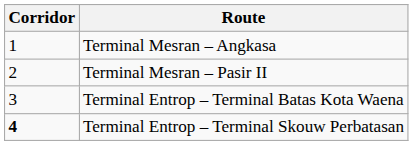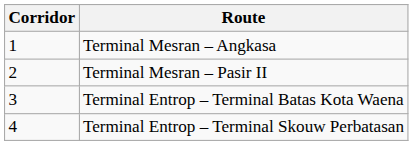Terminal Entrop – Terminal Skouw Perbatasan | Corridor: bold -> normal
